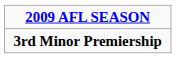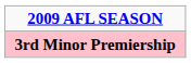row 2 | column 1: no background -> pink background
